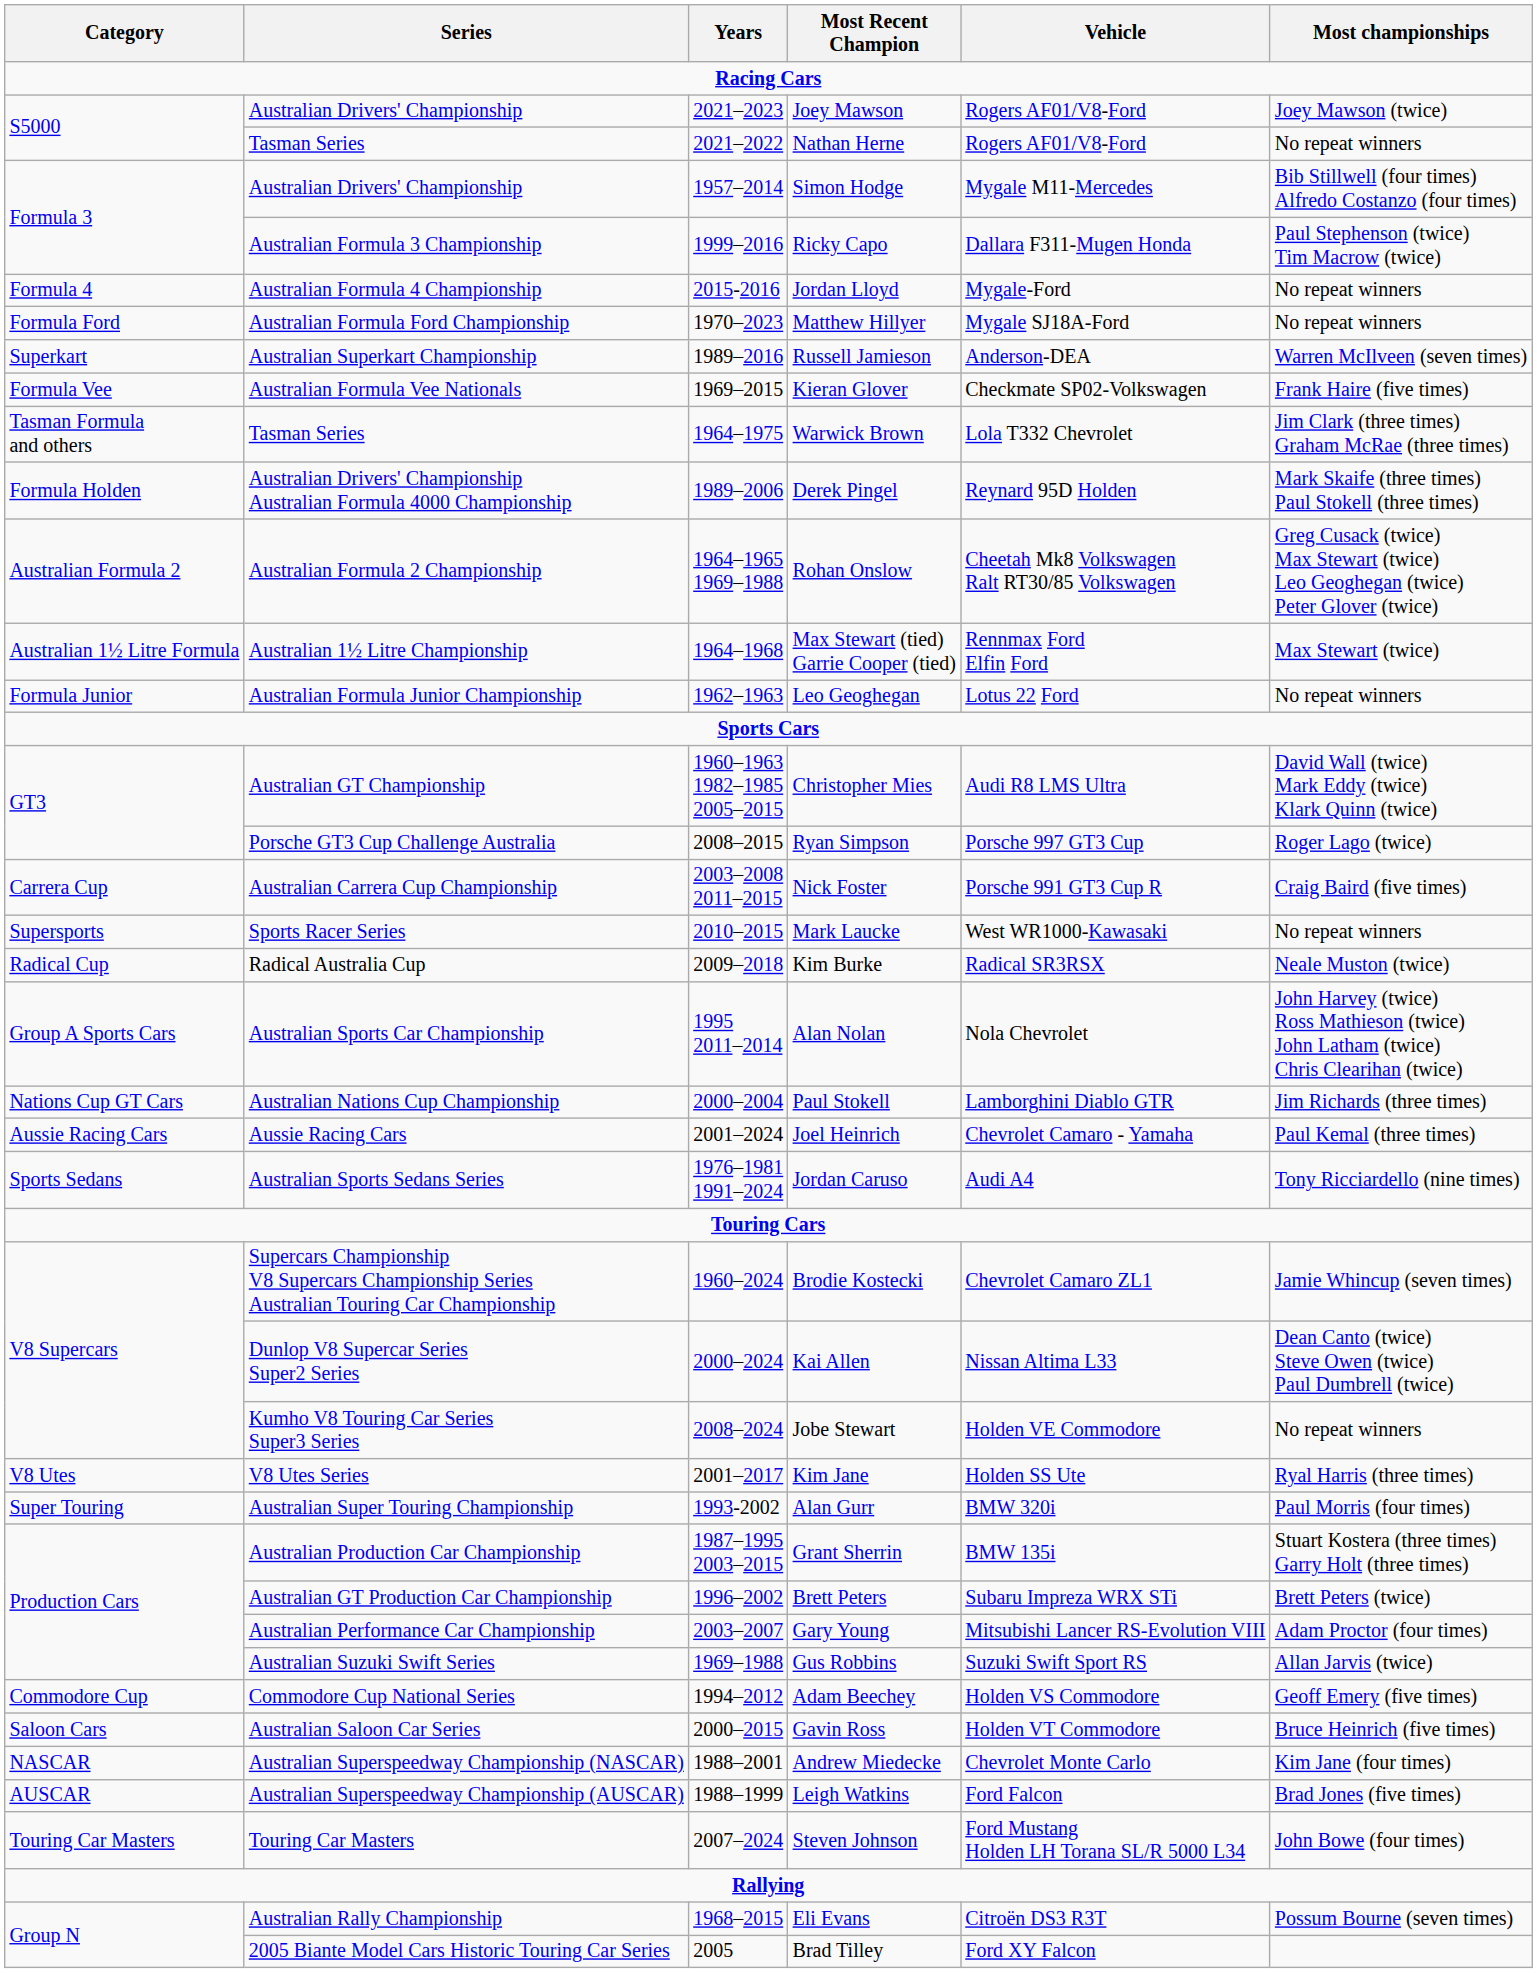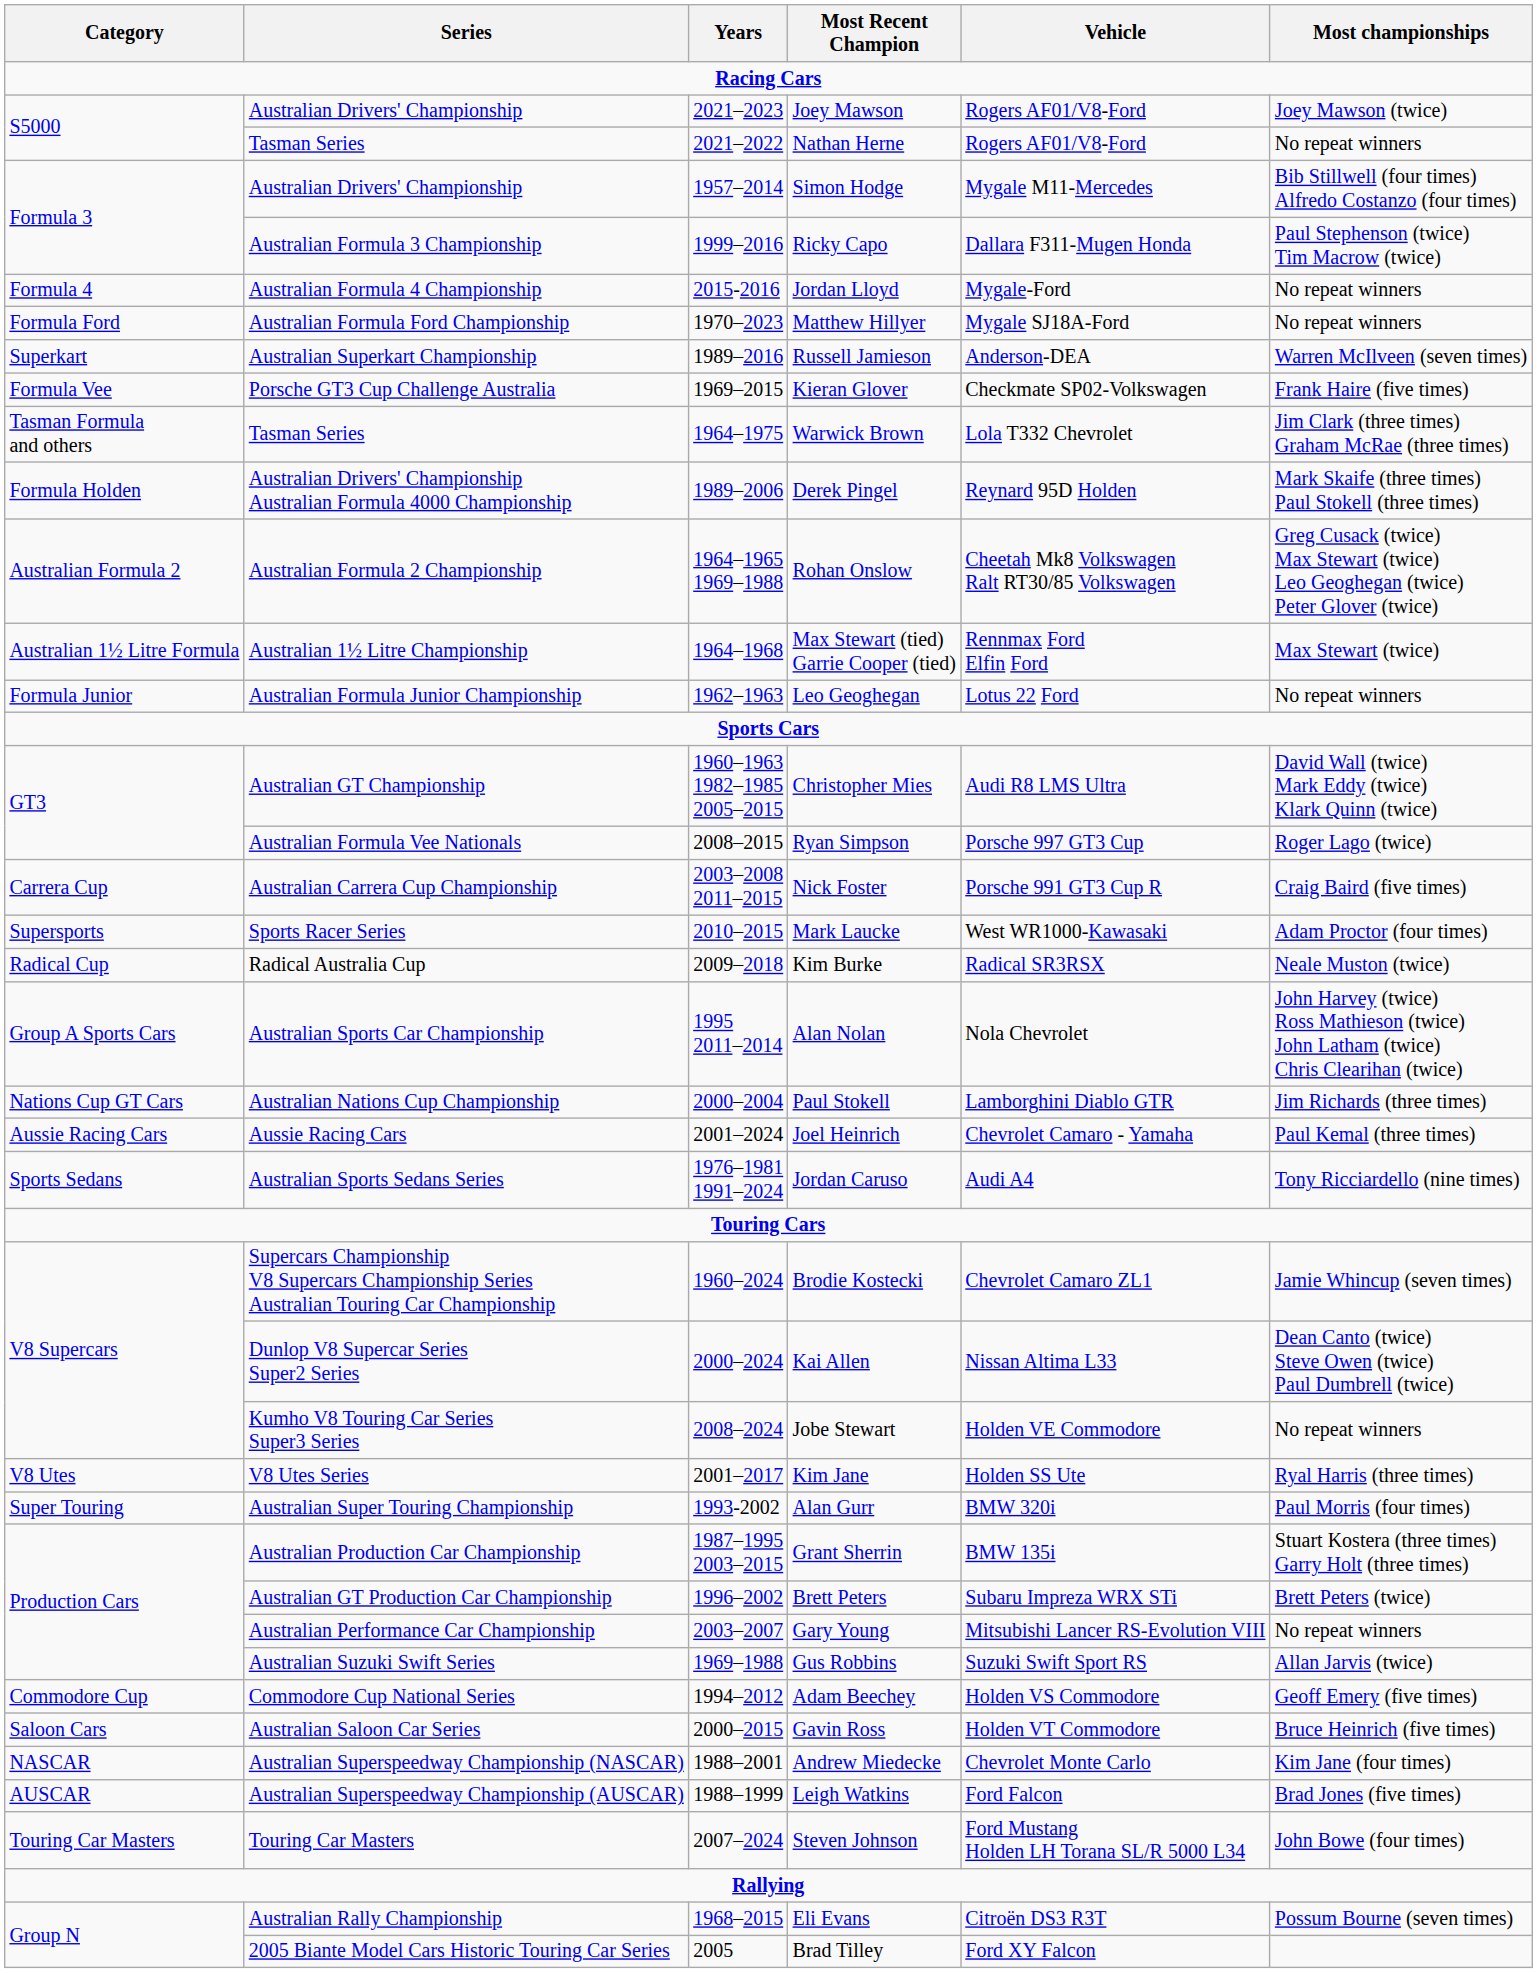Kieran Glover | Series: Australian Formula Vee Nationals -> Porsche GT3 Cup Challenge Australia
Ryan Simpson | Series: Porsche GT3 Cup Challenge Australia -> Australian Formula Vee Nationals
Mark Laucke | Most championships: No repeat winners -> Adam Proctor (four times)
Gary Young | Most championships: Adam Proctor (four times) -> No repeat winners
